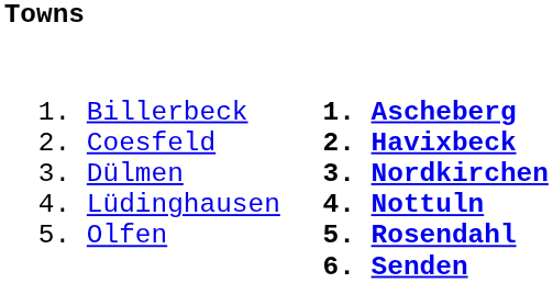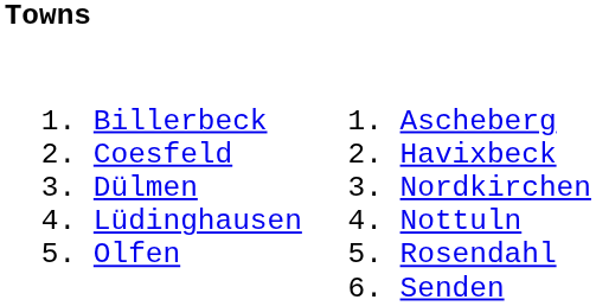Billerbeck Coesfeld Dülmen Lüdinghausen Olfen | column 2: bold -> normal
